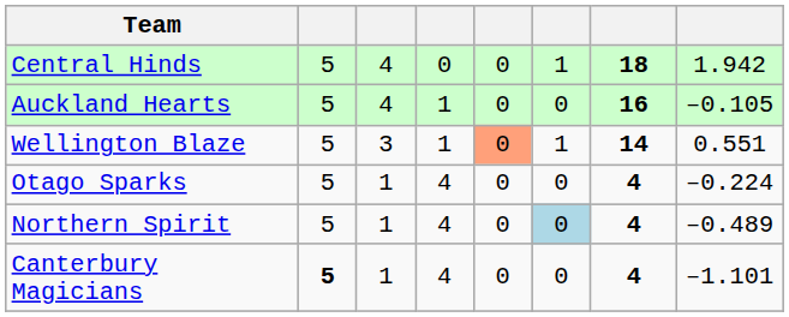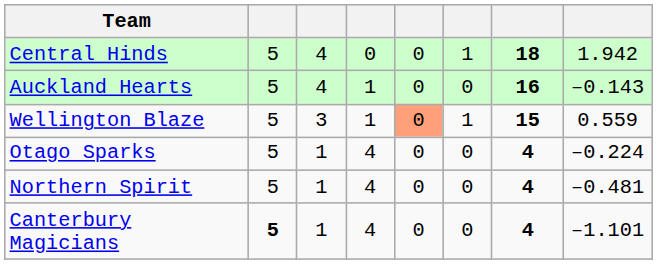Auckland Hearts | column 8: –0.105 -> –0.143
Wellington Blaze | column 7: 14 -> 15
Wellington Blaze | column 8: 0.551 -> 0.559
Northern Spirit | column 6: lightblue background -> no background
Northern Spirit | column 8: –0.489 -> –0.481
